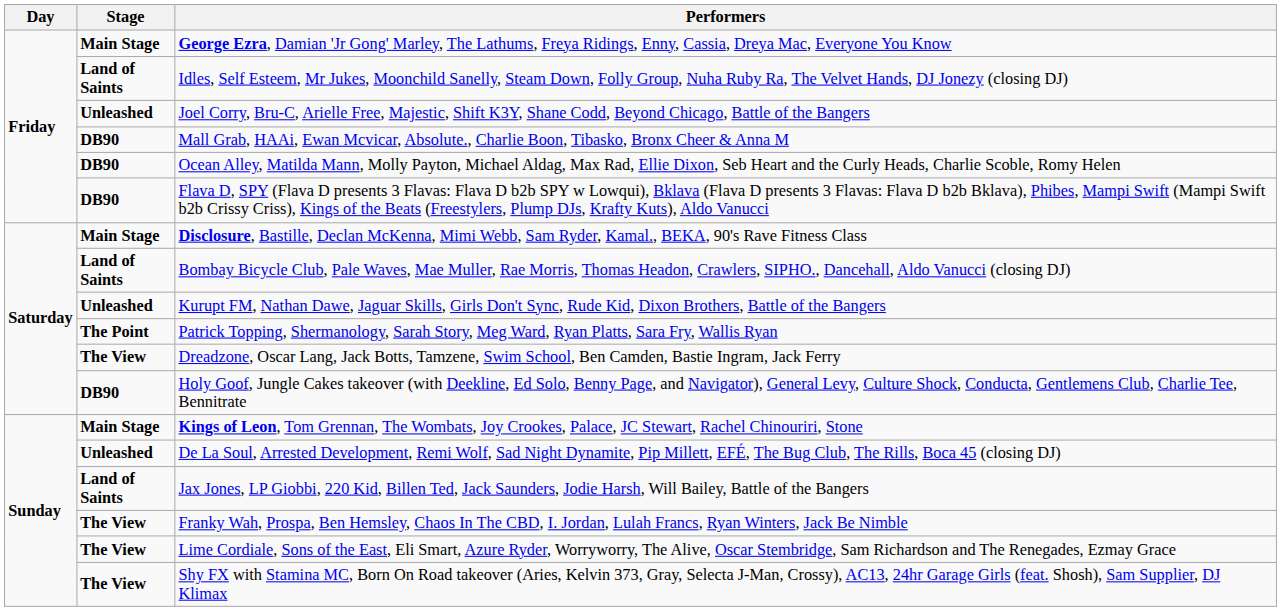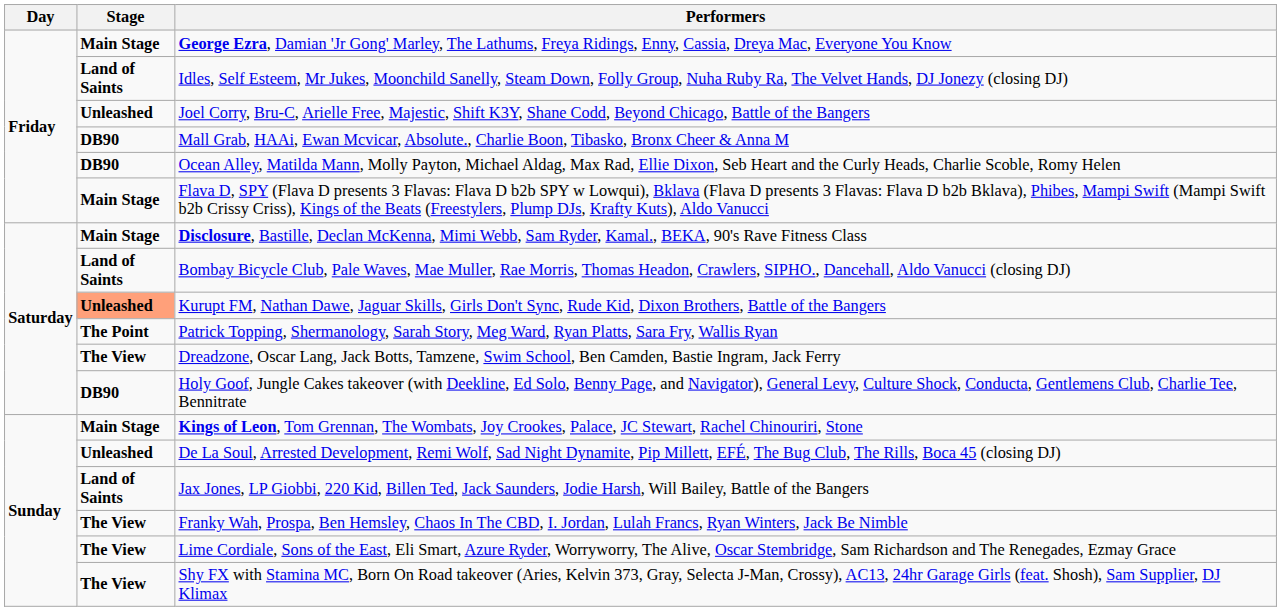row 7 | Stage: DB90 -> Main Stage
row 10 | Stage: no background -> lightsalmon background
